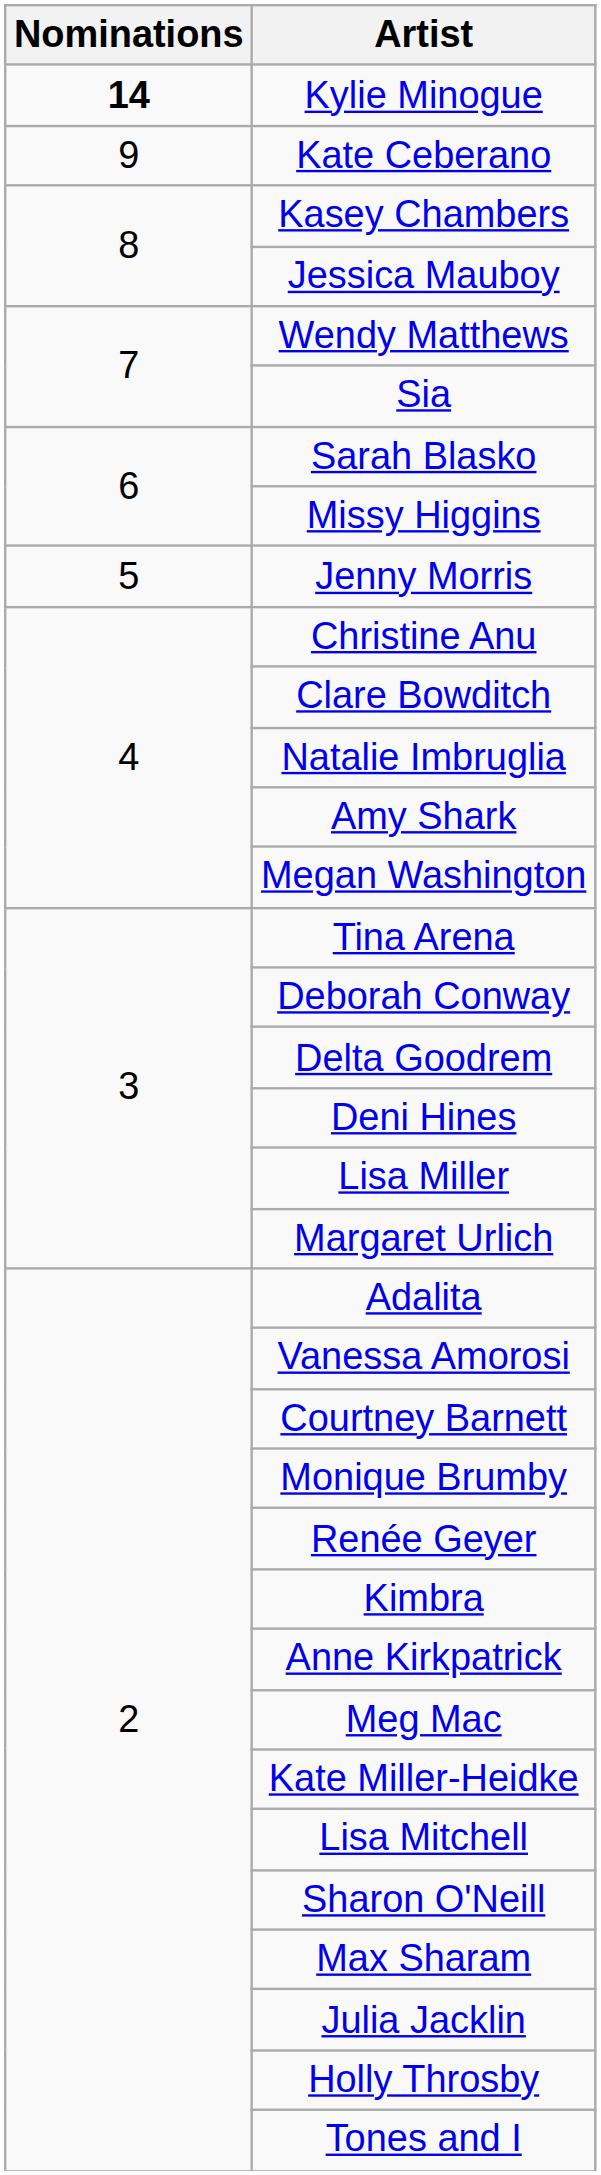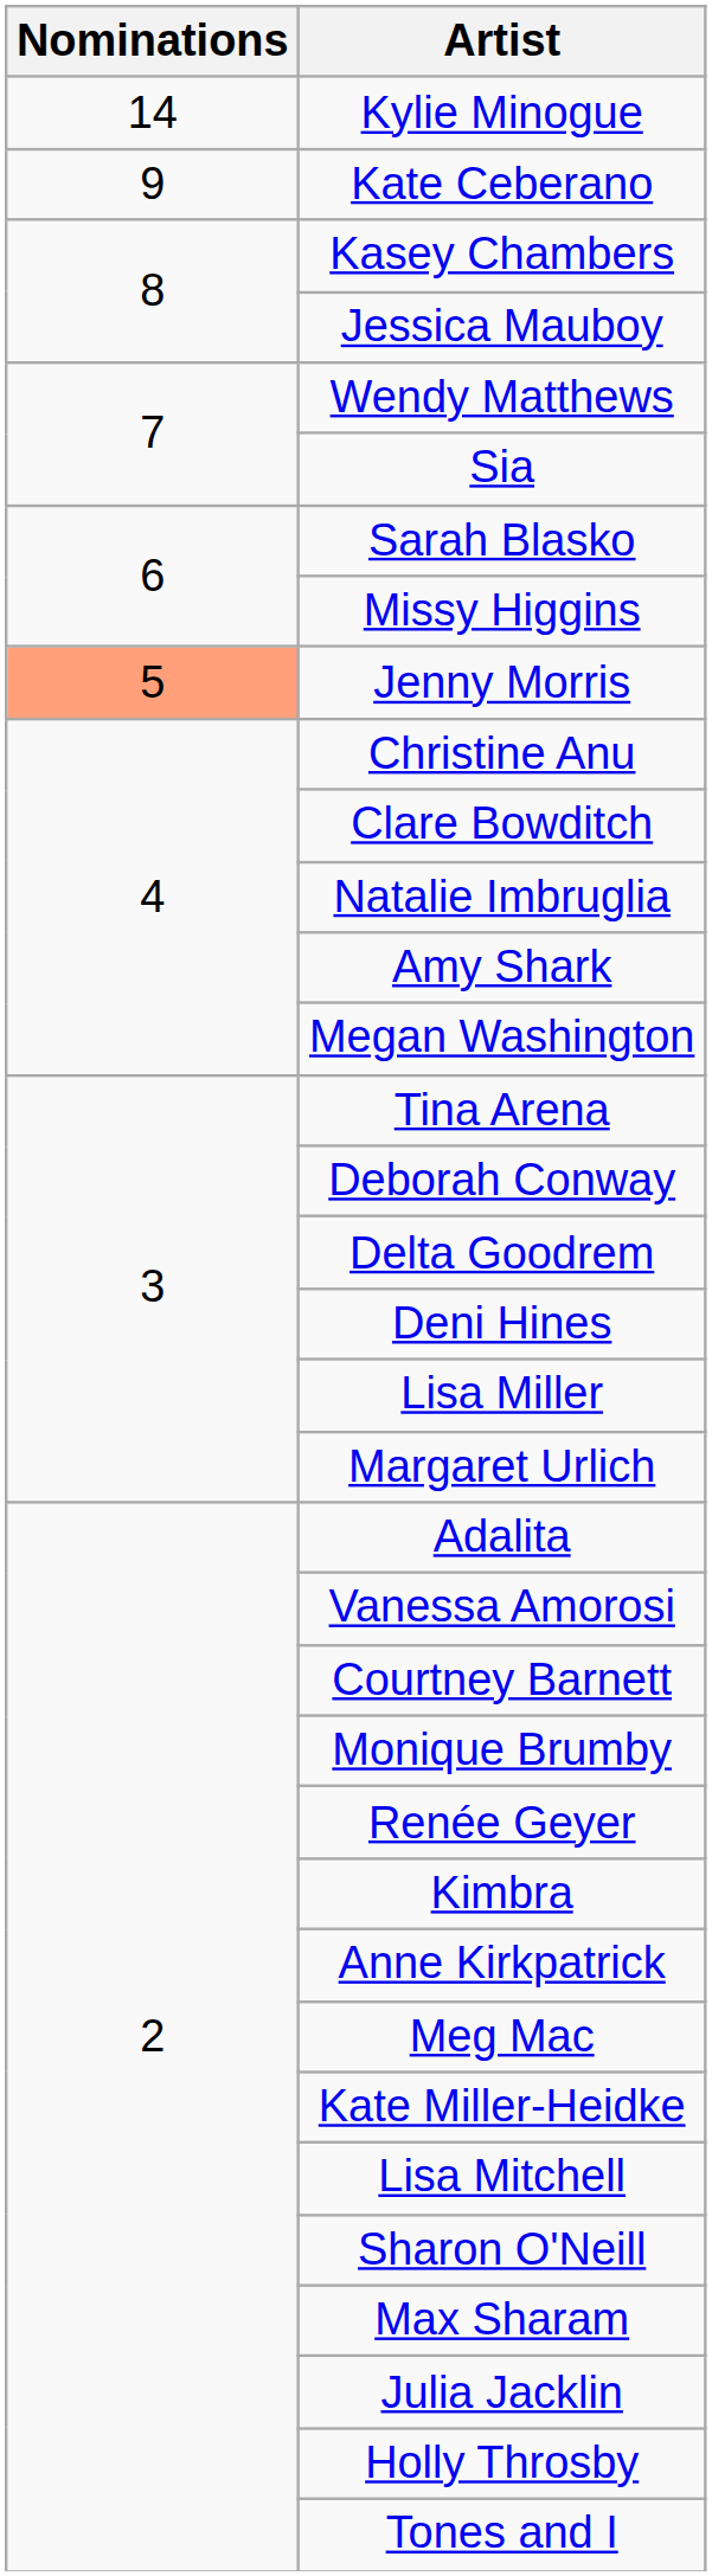Kylie Minogue | Nominations: bold -> normal
Jenny Morris | Nominations: no background -> lightsalmon background
